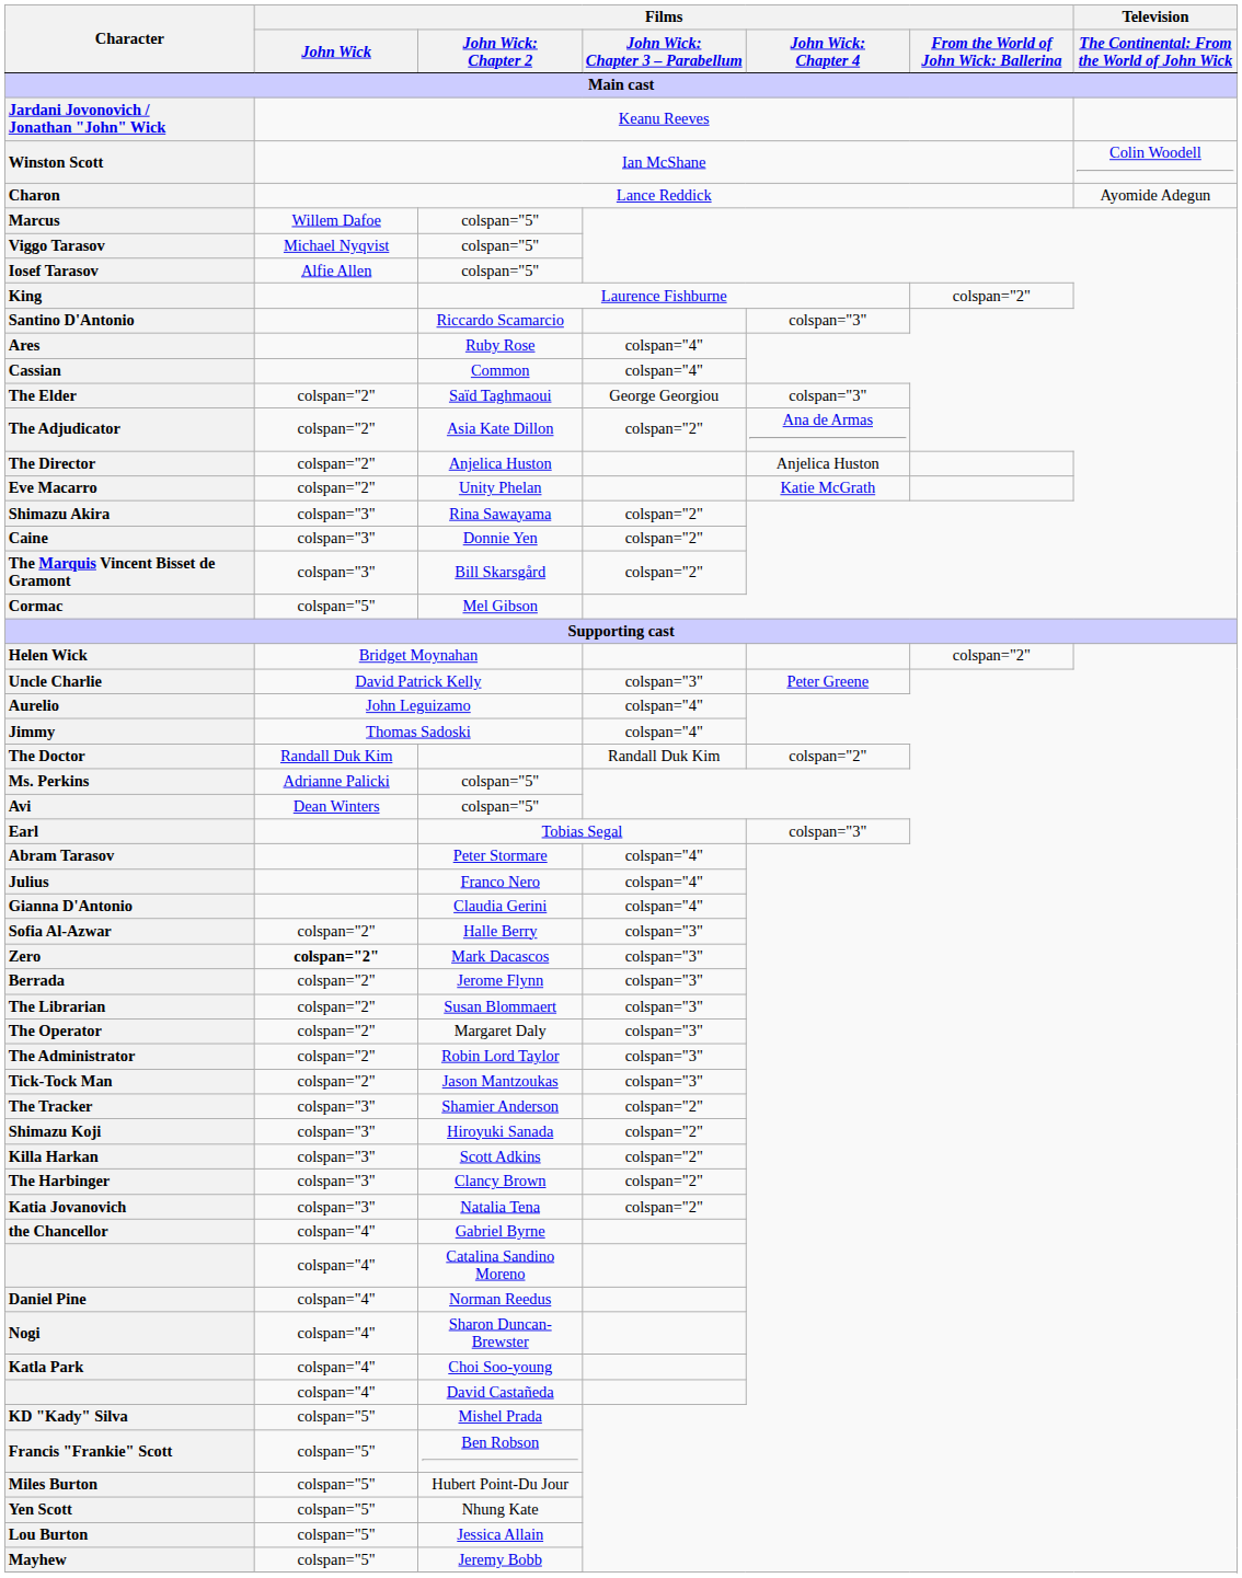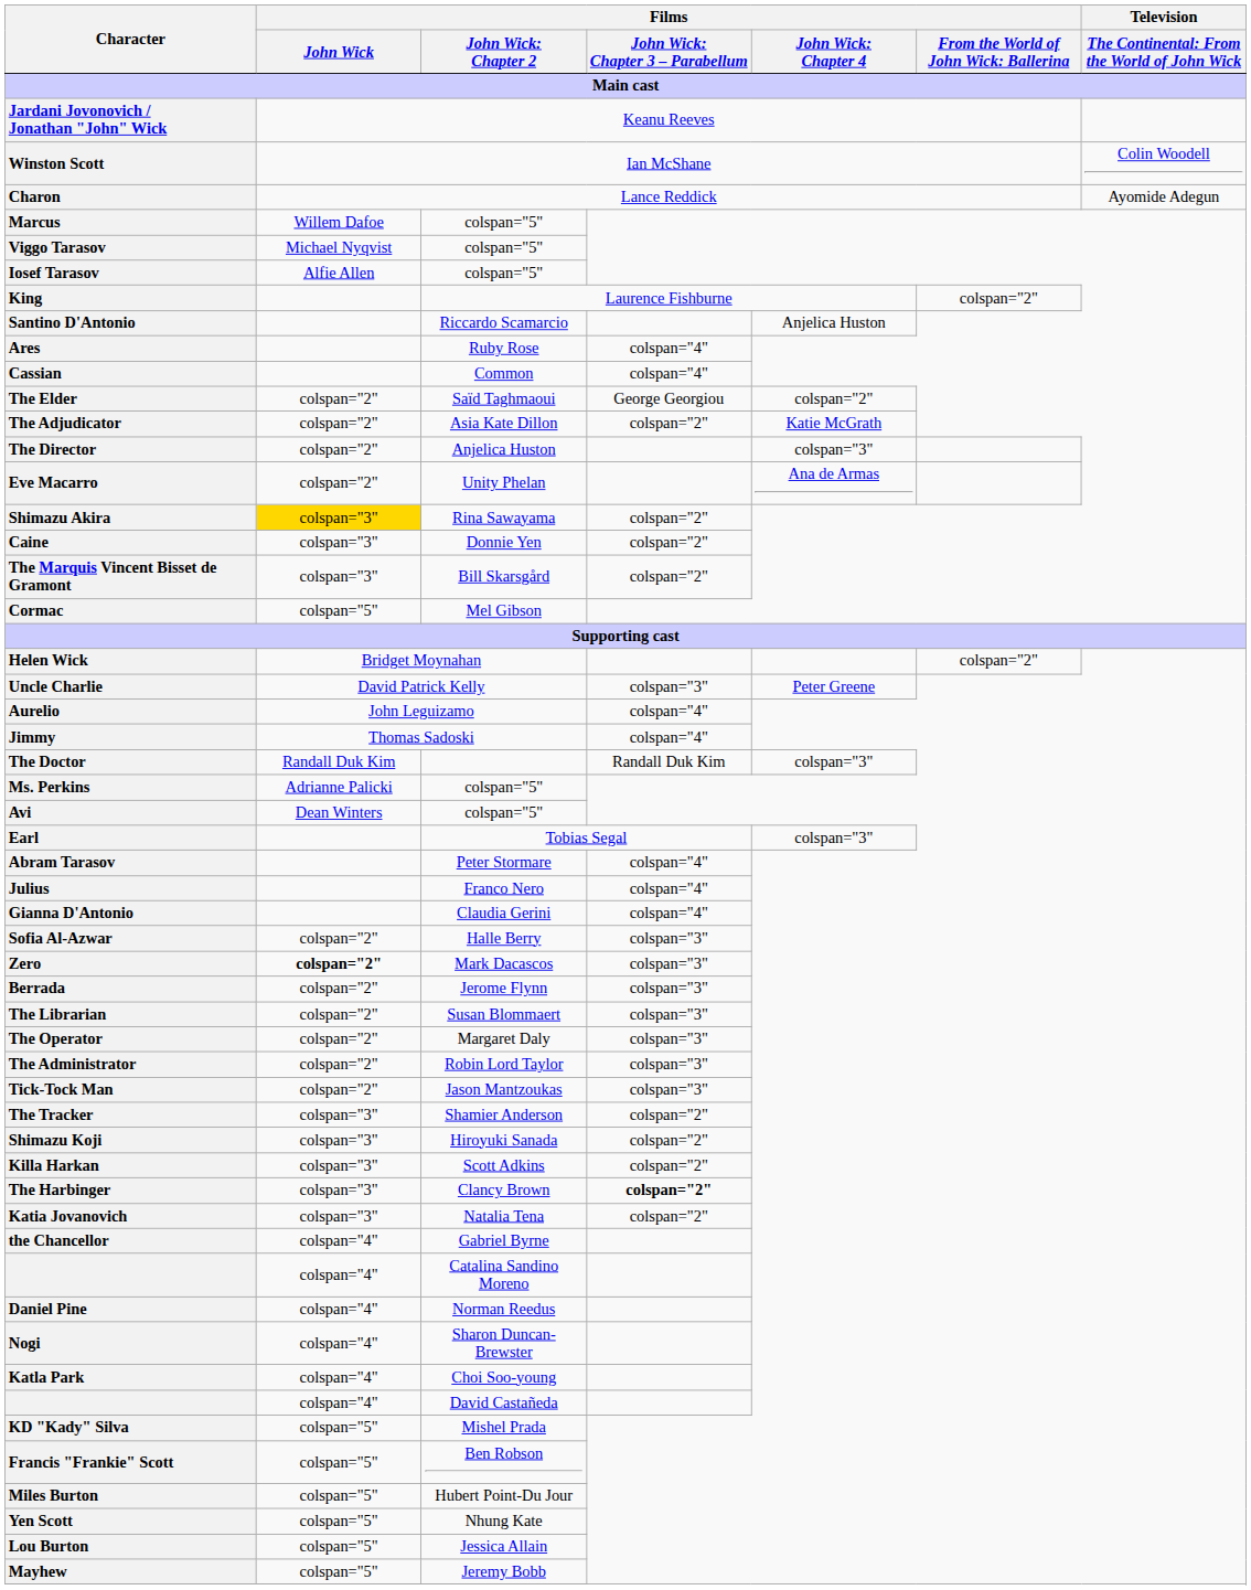Santino D'Antonio | column 5: colspan="3" -> Anjelica Huston
The Elder | column 5: colspan="3" -> colspan="2"
The Adjudicator | column 5: Ana de Armas -> Katie McGrath
The Director | column 5: Anjelica Huston -> colspan="3"
Eve Macarro | column 5: Katie McGrath -> Ana de Armas
Shimazu Akira | Films / John Wick: no background -> gold background
The Doctor | column 5: colspan="2" -> colspan="3"
The Harbinger | column 4: normal -> bold
